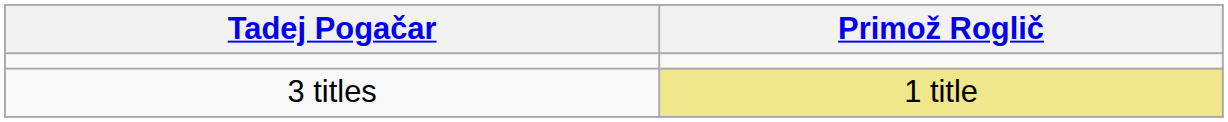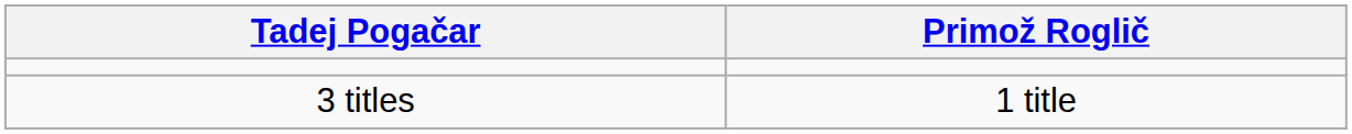3 titles | Primož Roglič: khaki background -> no background
